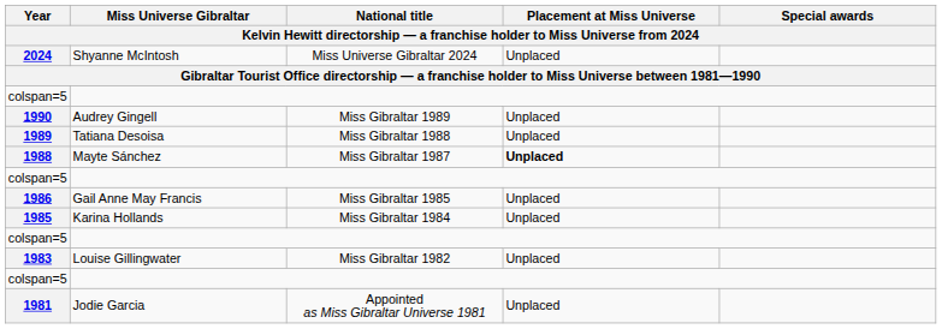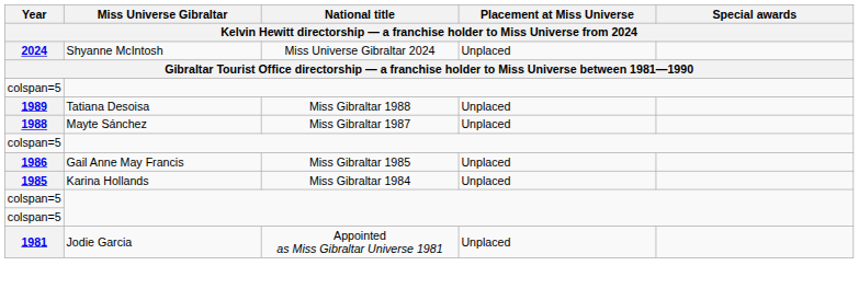- row: 1990 | Audrey Gingell | Miss Gibraltar 1989 | Unplaced
1988 | Placement at Miss Universe: bold -> normal
- row: 1983 | Louise Gillingwater | Miss Gibraltar 1982 | Unplaced
